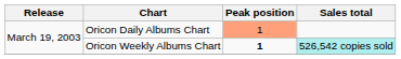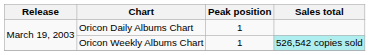Oricon Daily Albums Chart | Peak position: lightsalmon background -> no background
Oricon Weekly Albums Chart | Peak position: bold -> normal
